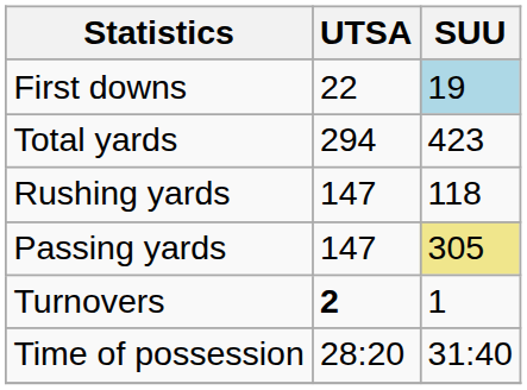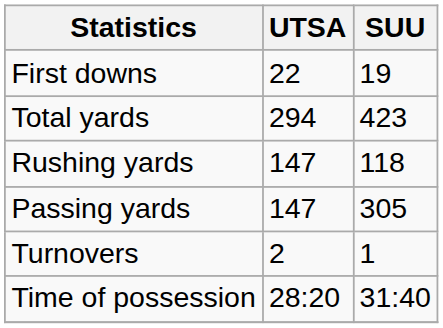First downs | SUU: lightblue background -> no background
Passing yards | SUU: khaki background -> no background
Turnovers | UTSA: bold -> normal
